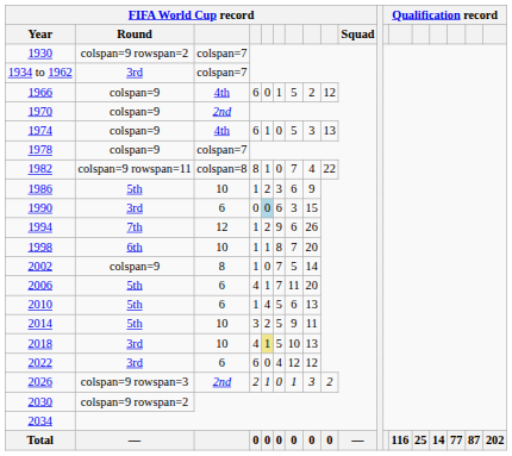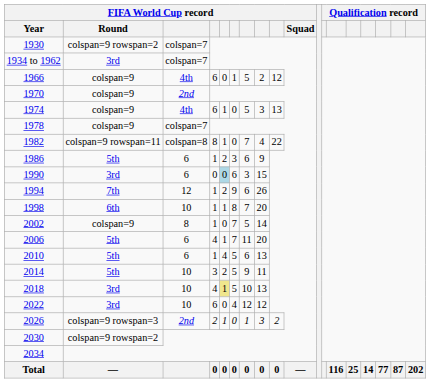1986 | column 3: 10 -> 6
2022 | column 3: 6 -> 10
